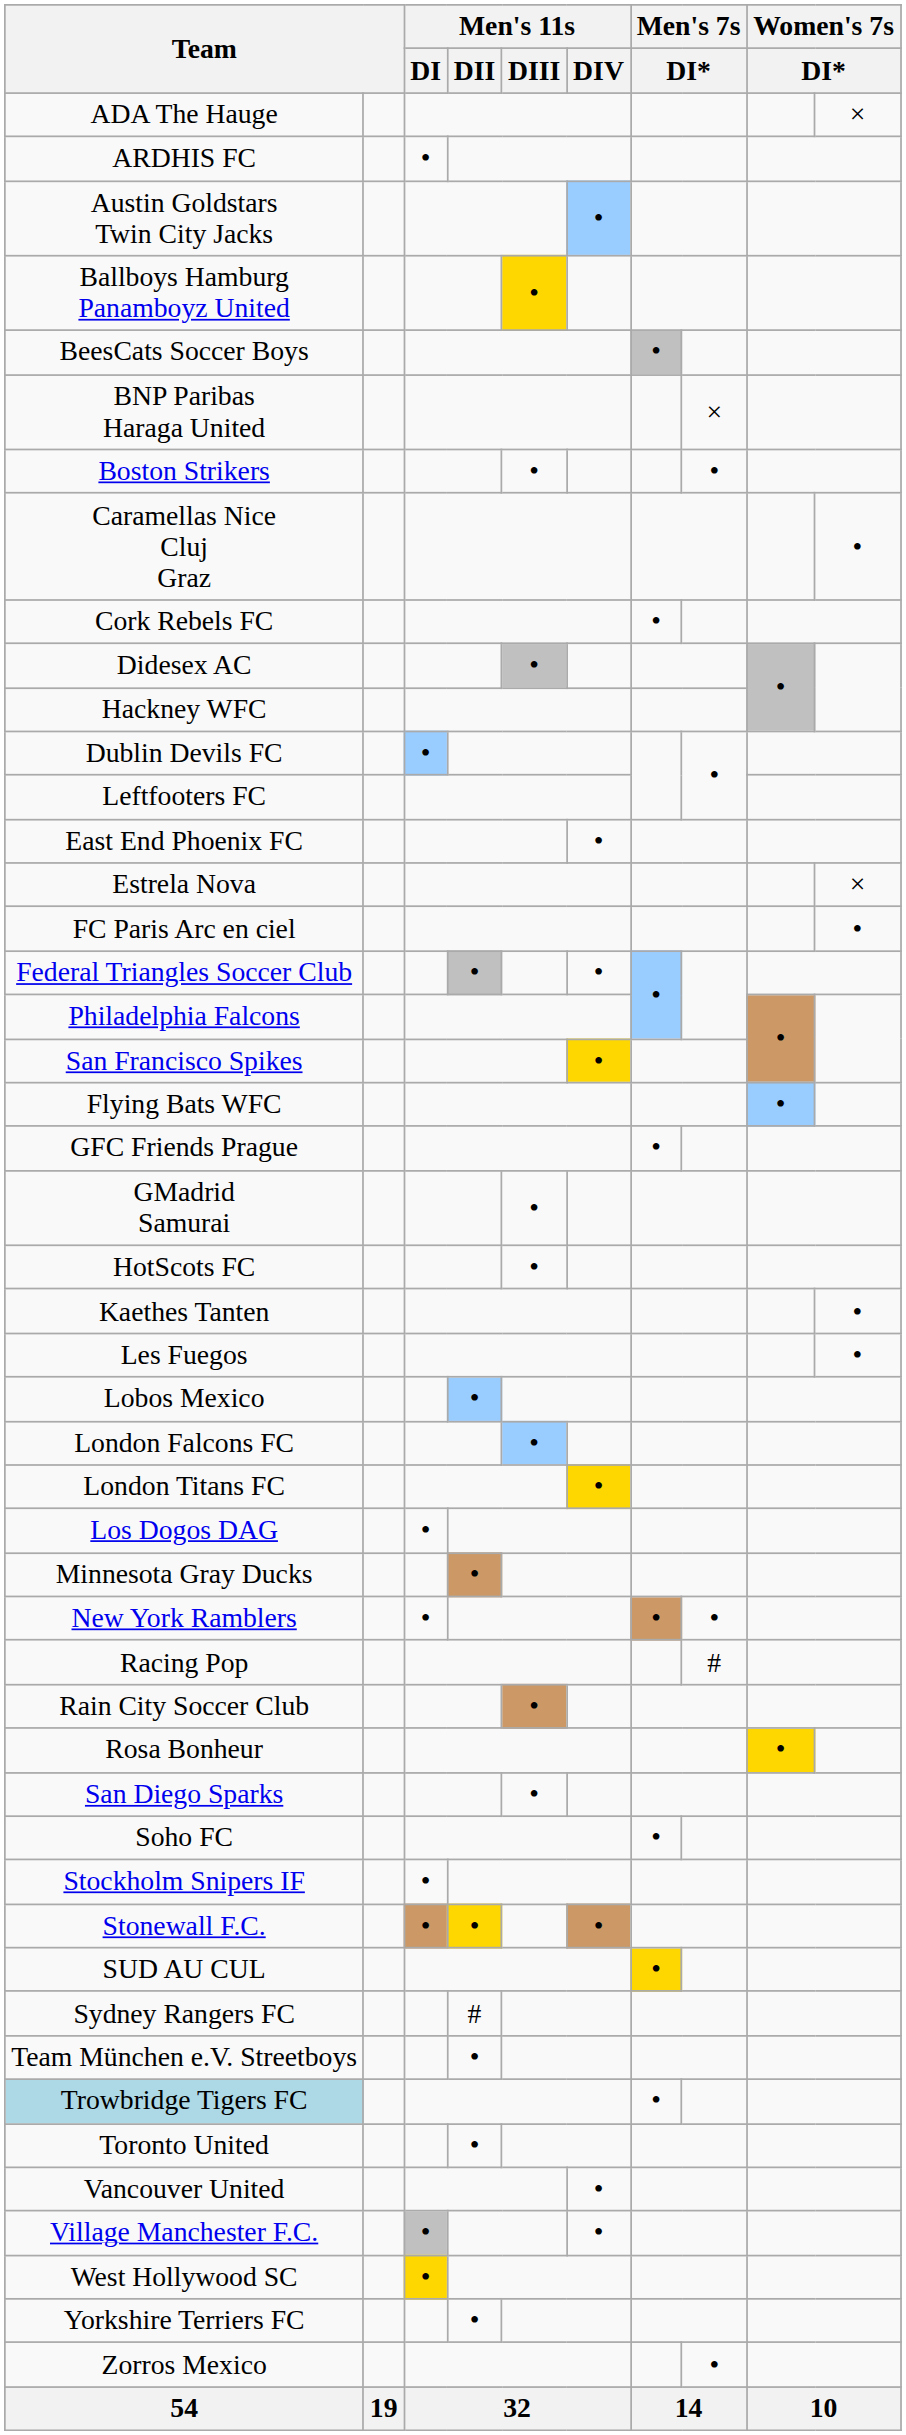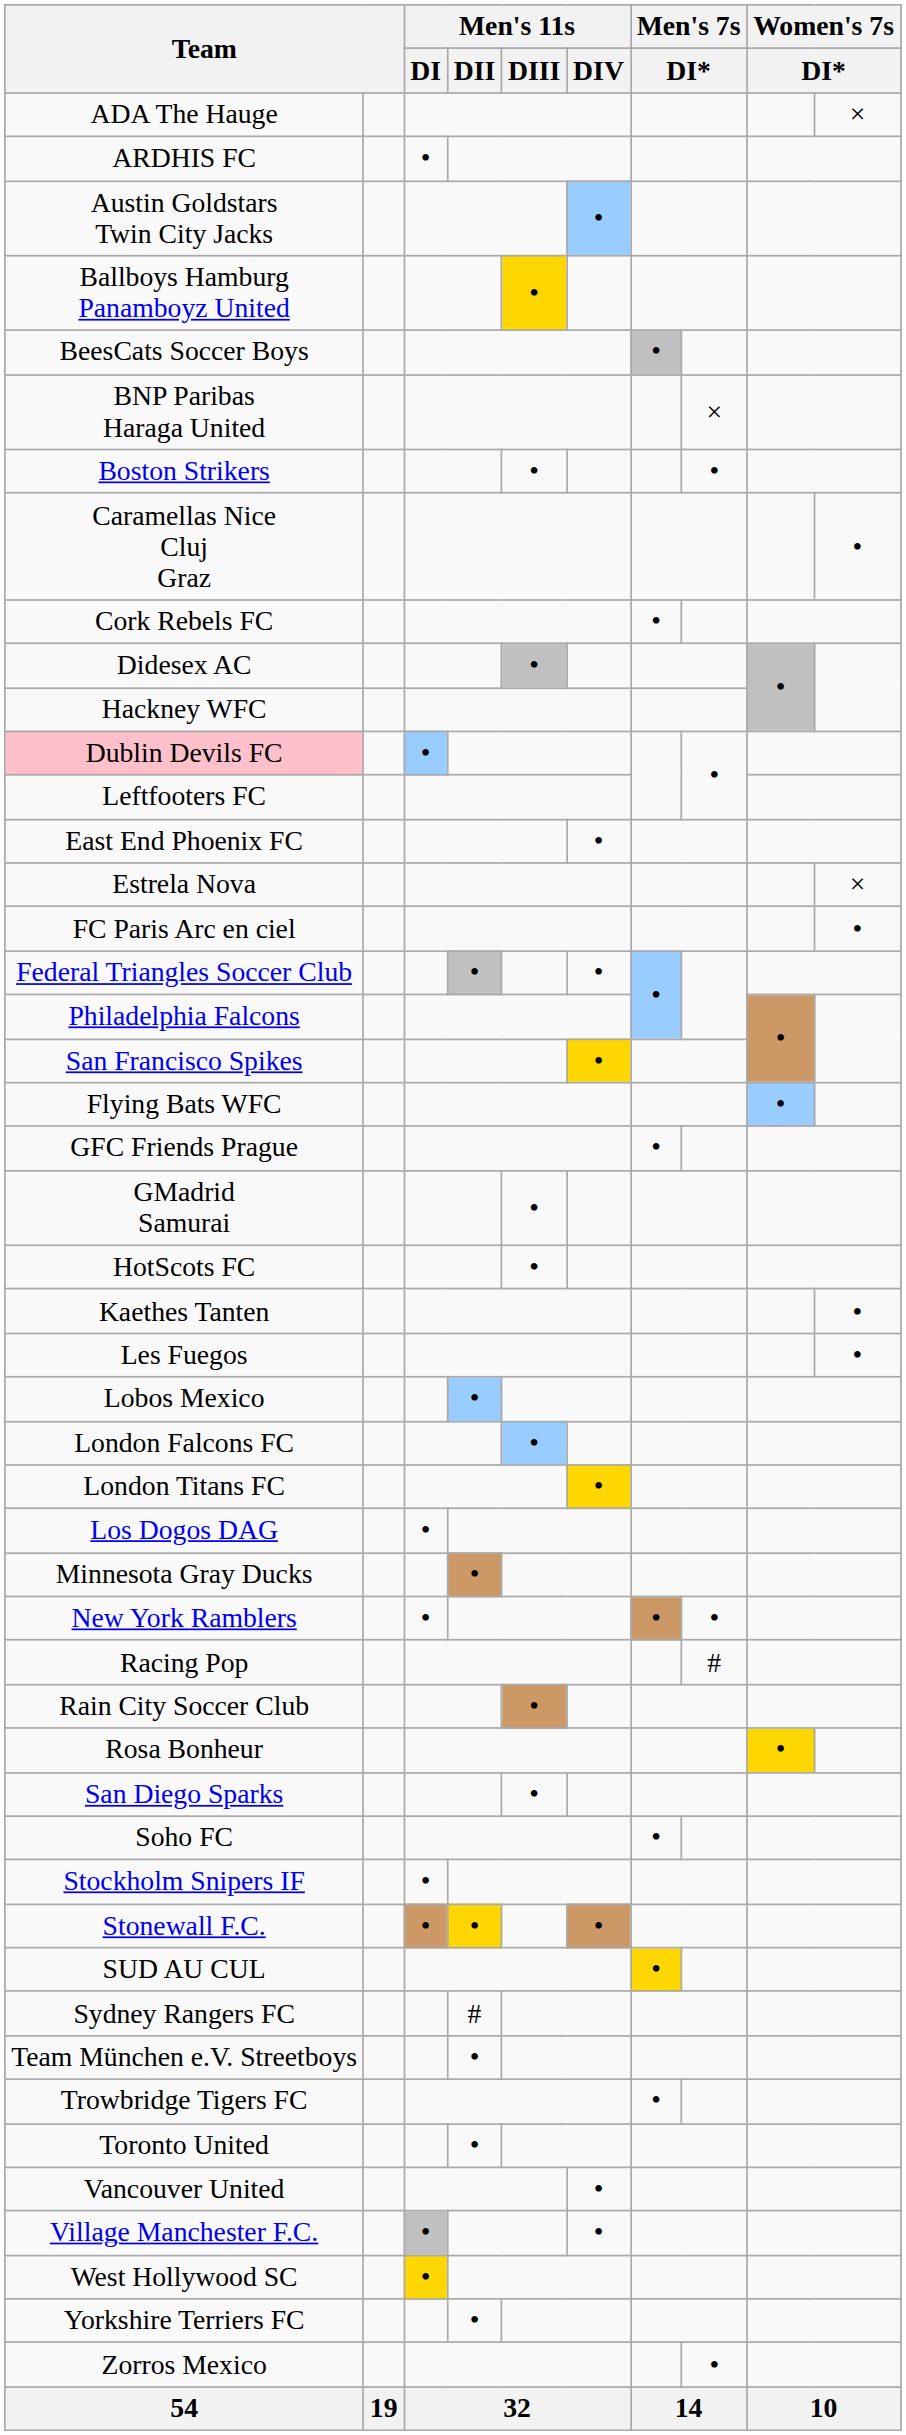Dublin Devils FC | column 1: no background -> pink background
Trowbridge Tigers FC | column 1: lightblue background -> no background
